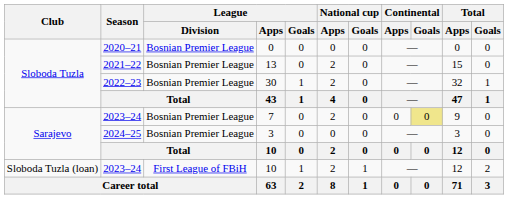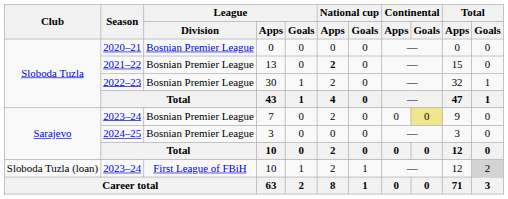13 | National cup / Apps: normal -> bold
2023–24 / 10 | Total / Goals: no background -> lightgrey background
